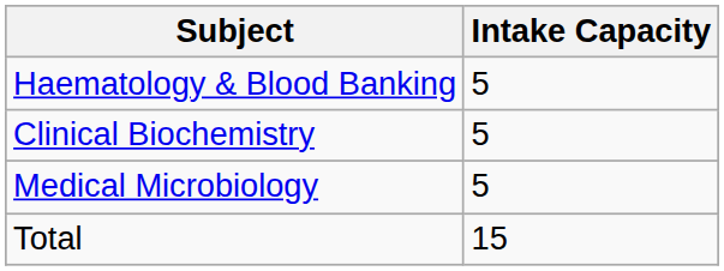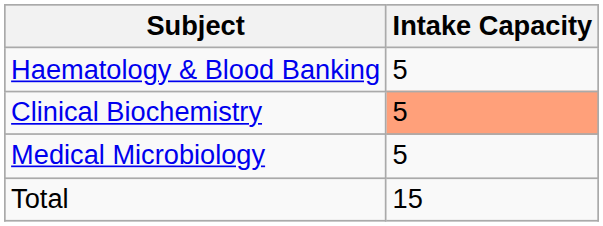Clinical Biochemistry | Intake Capacity: no background -> lightsalmon background
